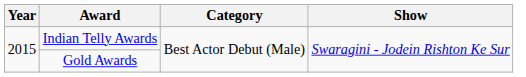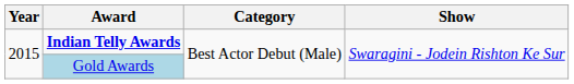Indian Telly Awards | Award: normal -> bold
Gold Awards | Award: no background -> lightblue background
